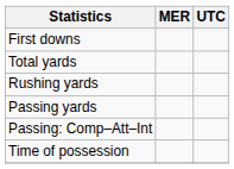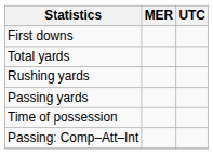rows swapped: Passing: Comp–Att–Int <-> Time of possession
